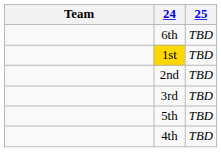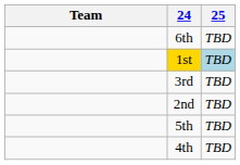1st | 25: no background -> lightblue background
rows swapped: 2nd <-> 3rd
